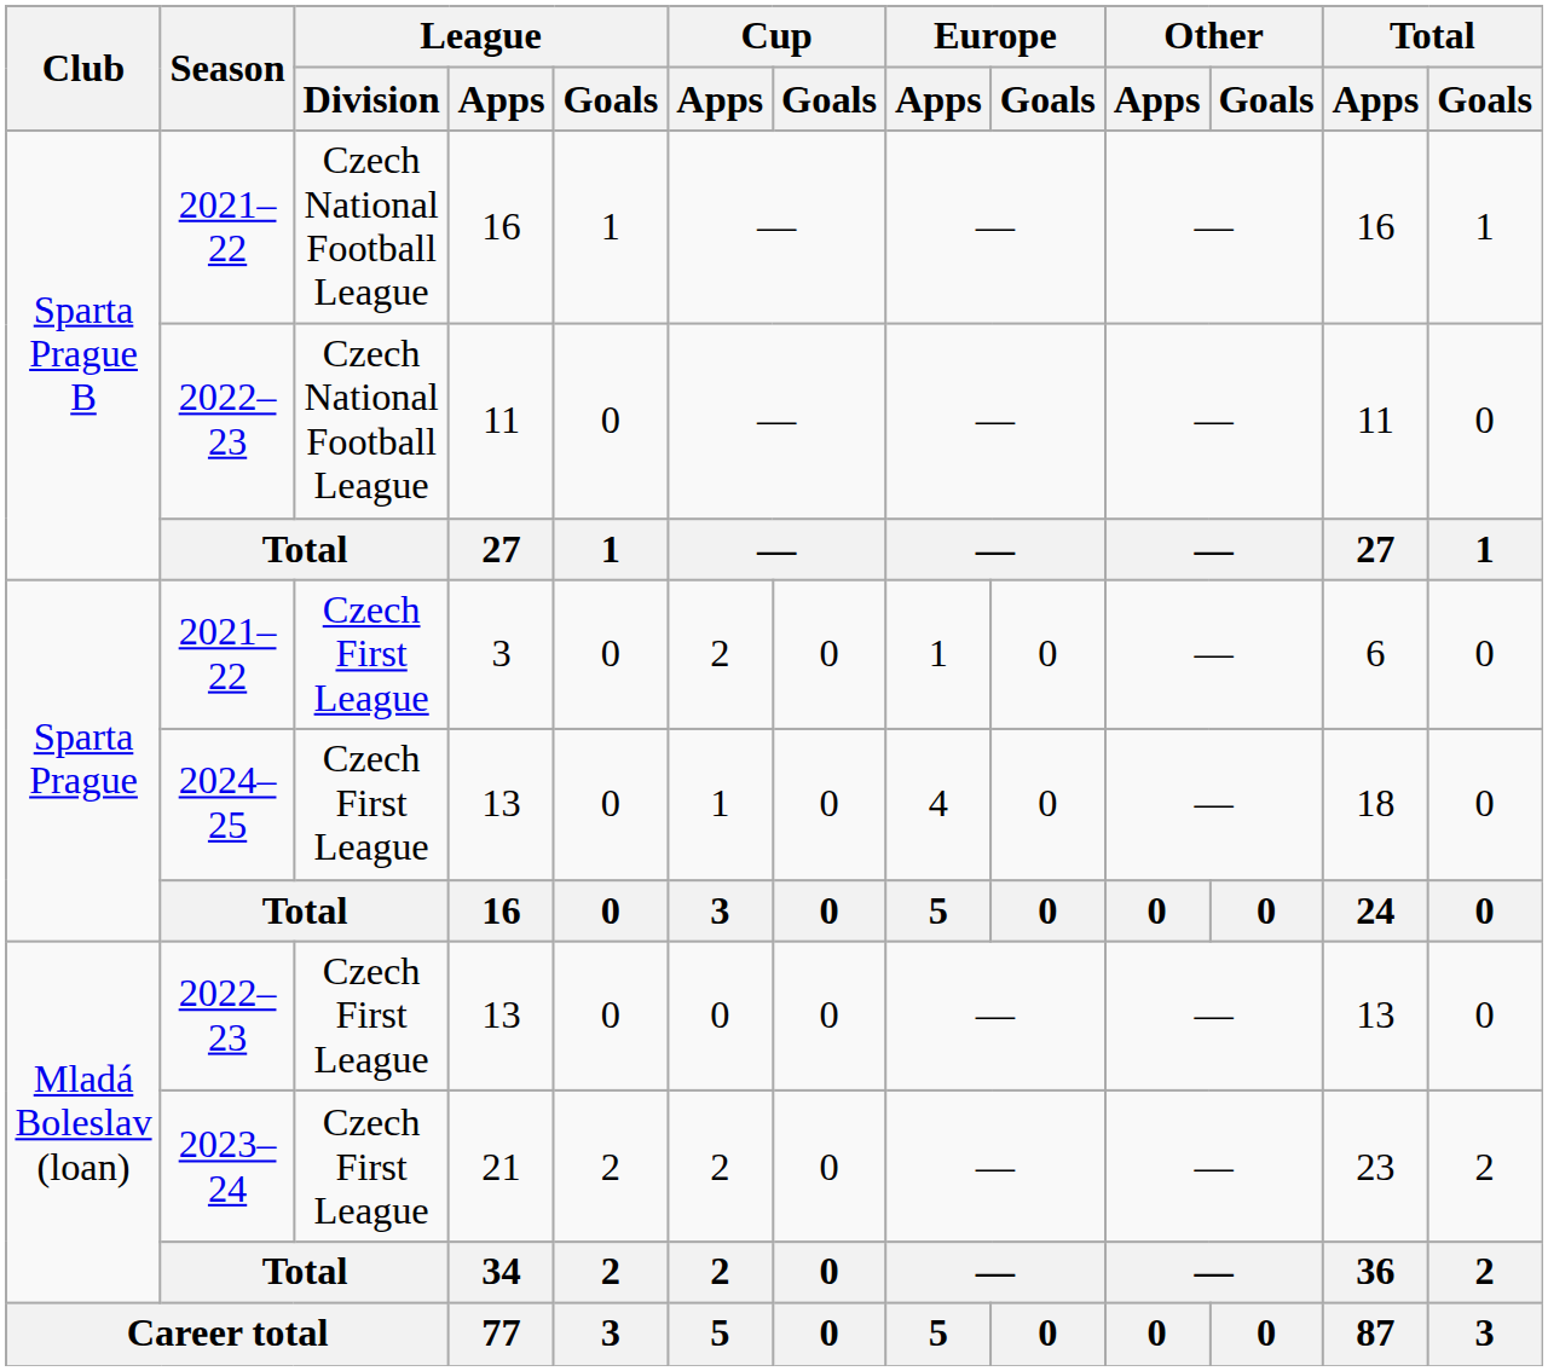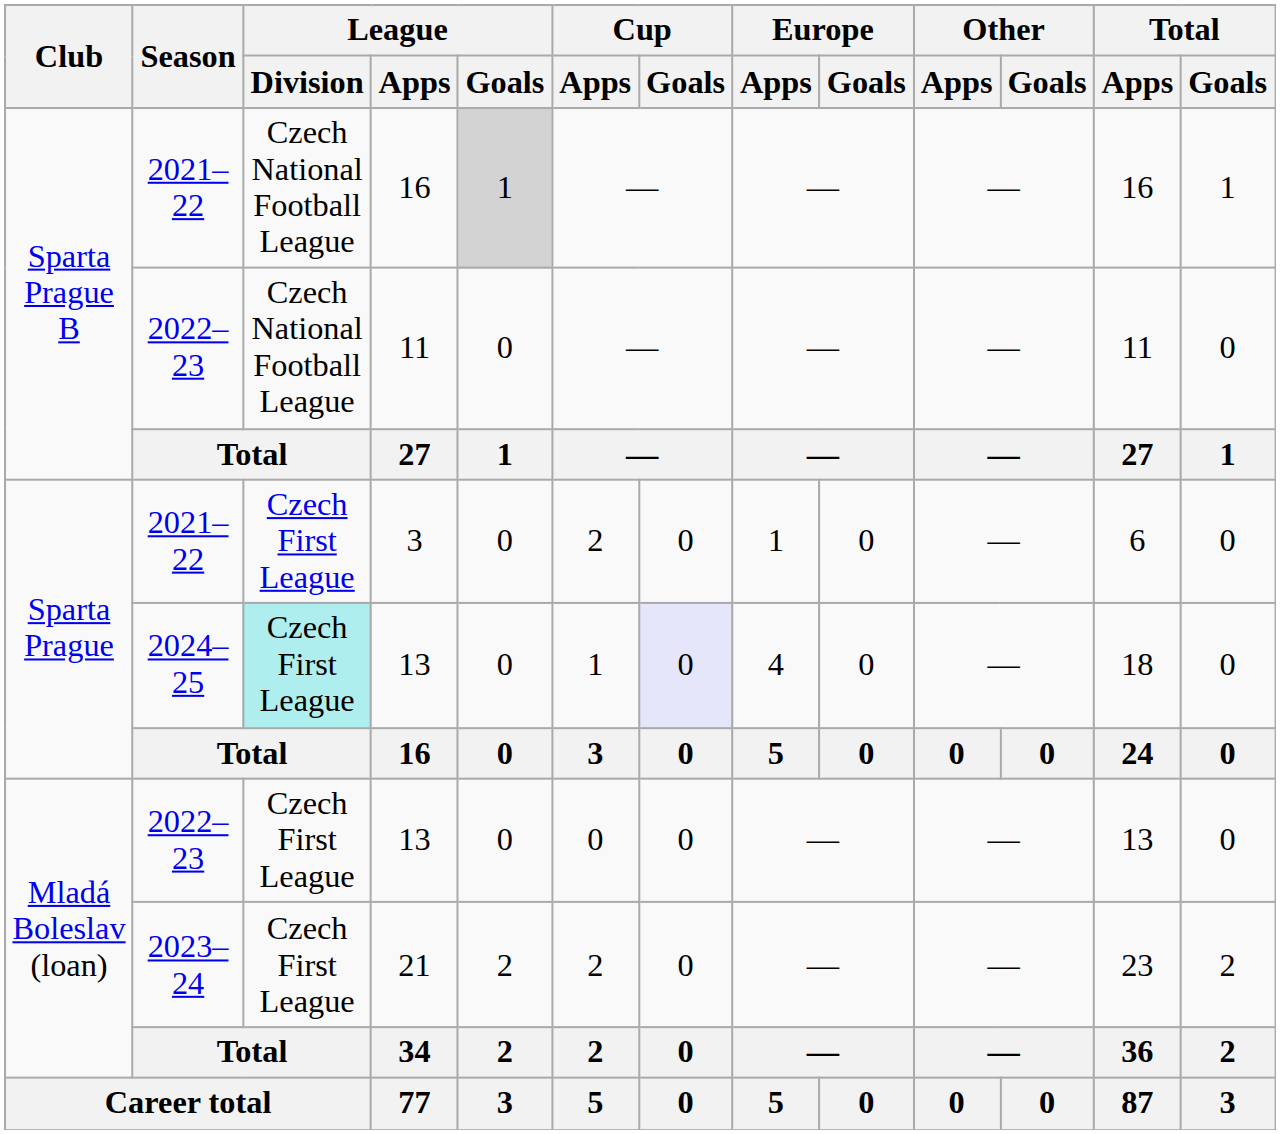2021–22 / 16 | League / Goals: no background -> lightgrey background
2024–25 / 13 | League / Division: no background -> paleturquoise background
2024–25 / 13 | Cup / Goals: no background -> lavender background
